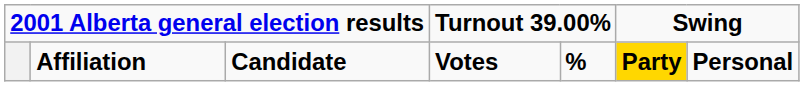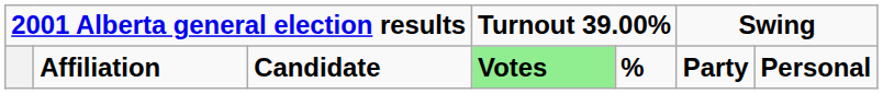Affiliation | column 4: no background -> lightgreen background
Affiliation | column 6: gold background -> no background
